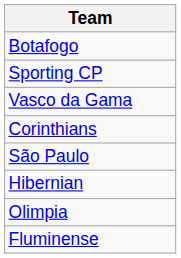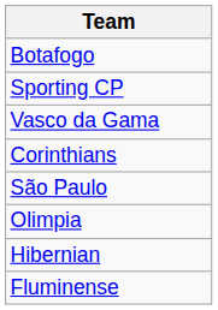row 7 | column 1: Hibernian -> Olimpia
row 8 | column 1: Olimpia -> Hibernian
